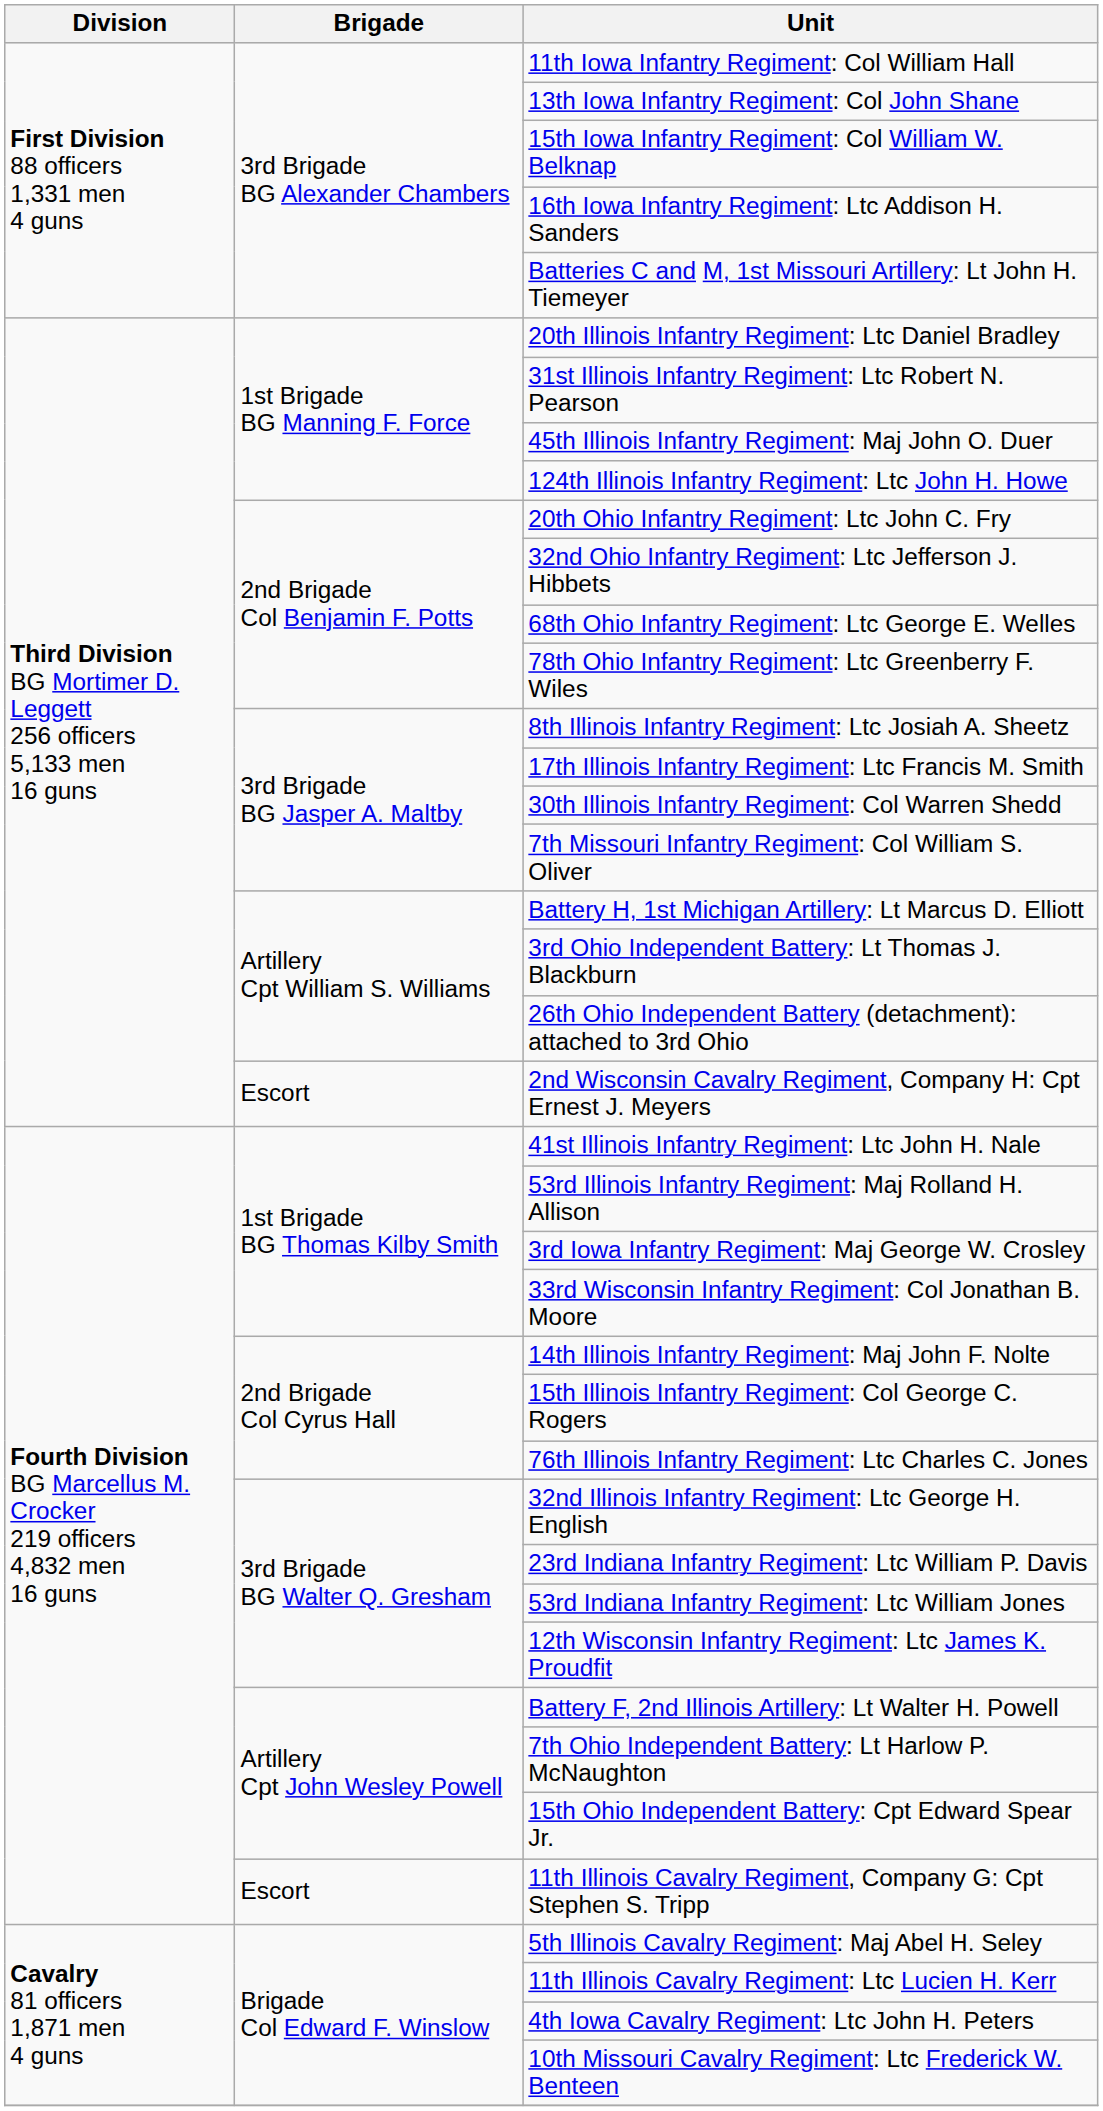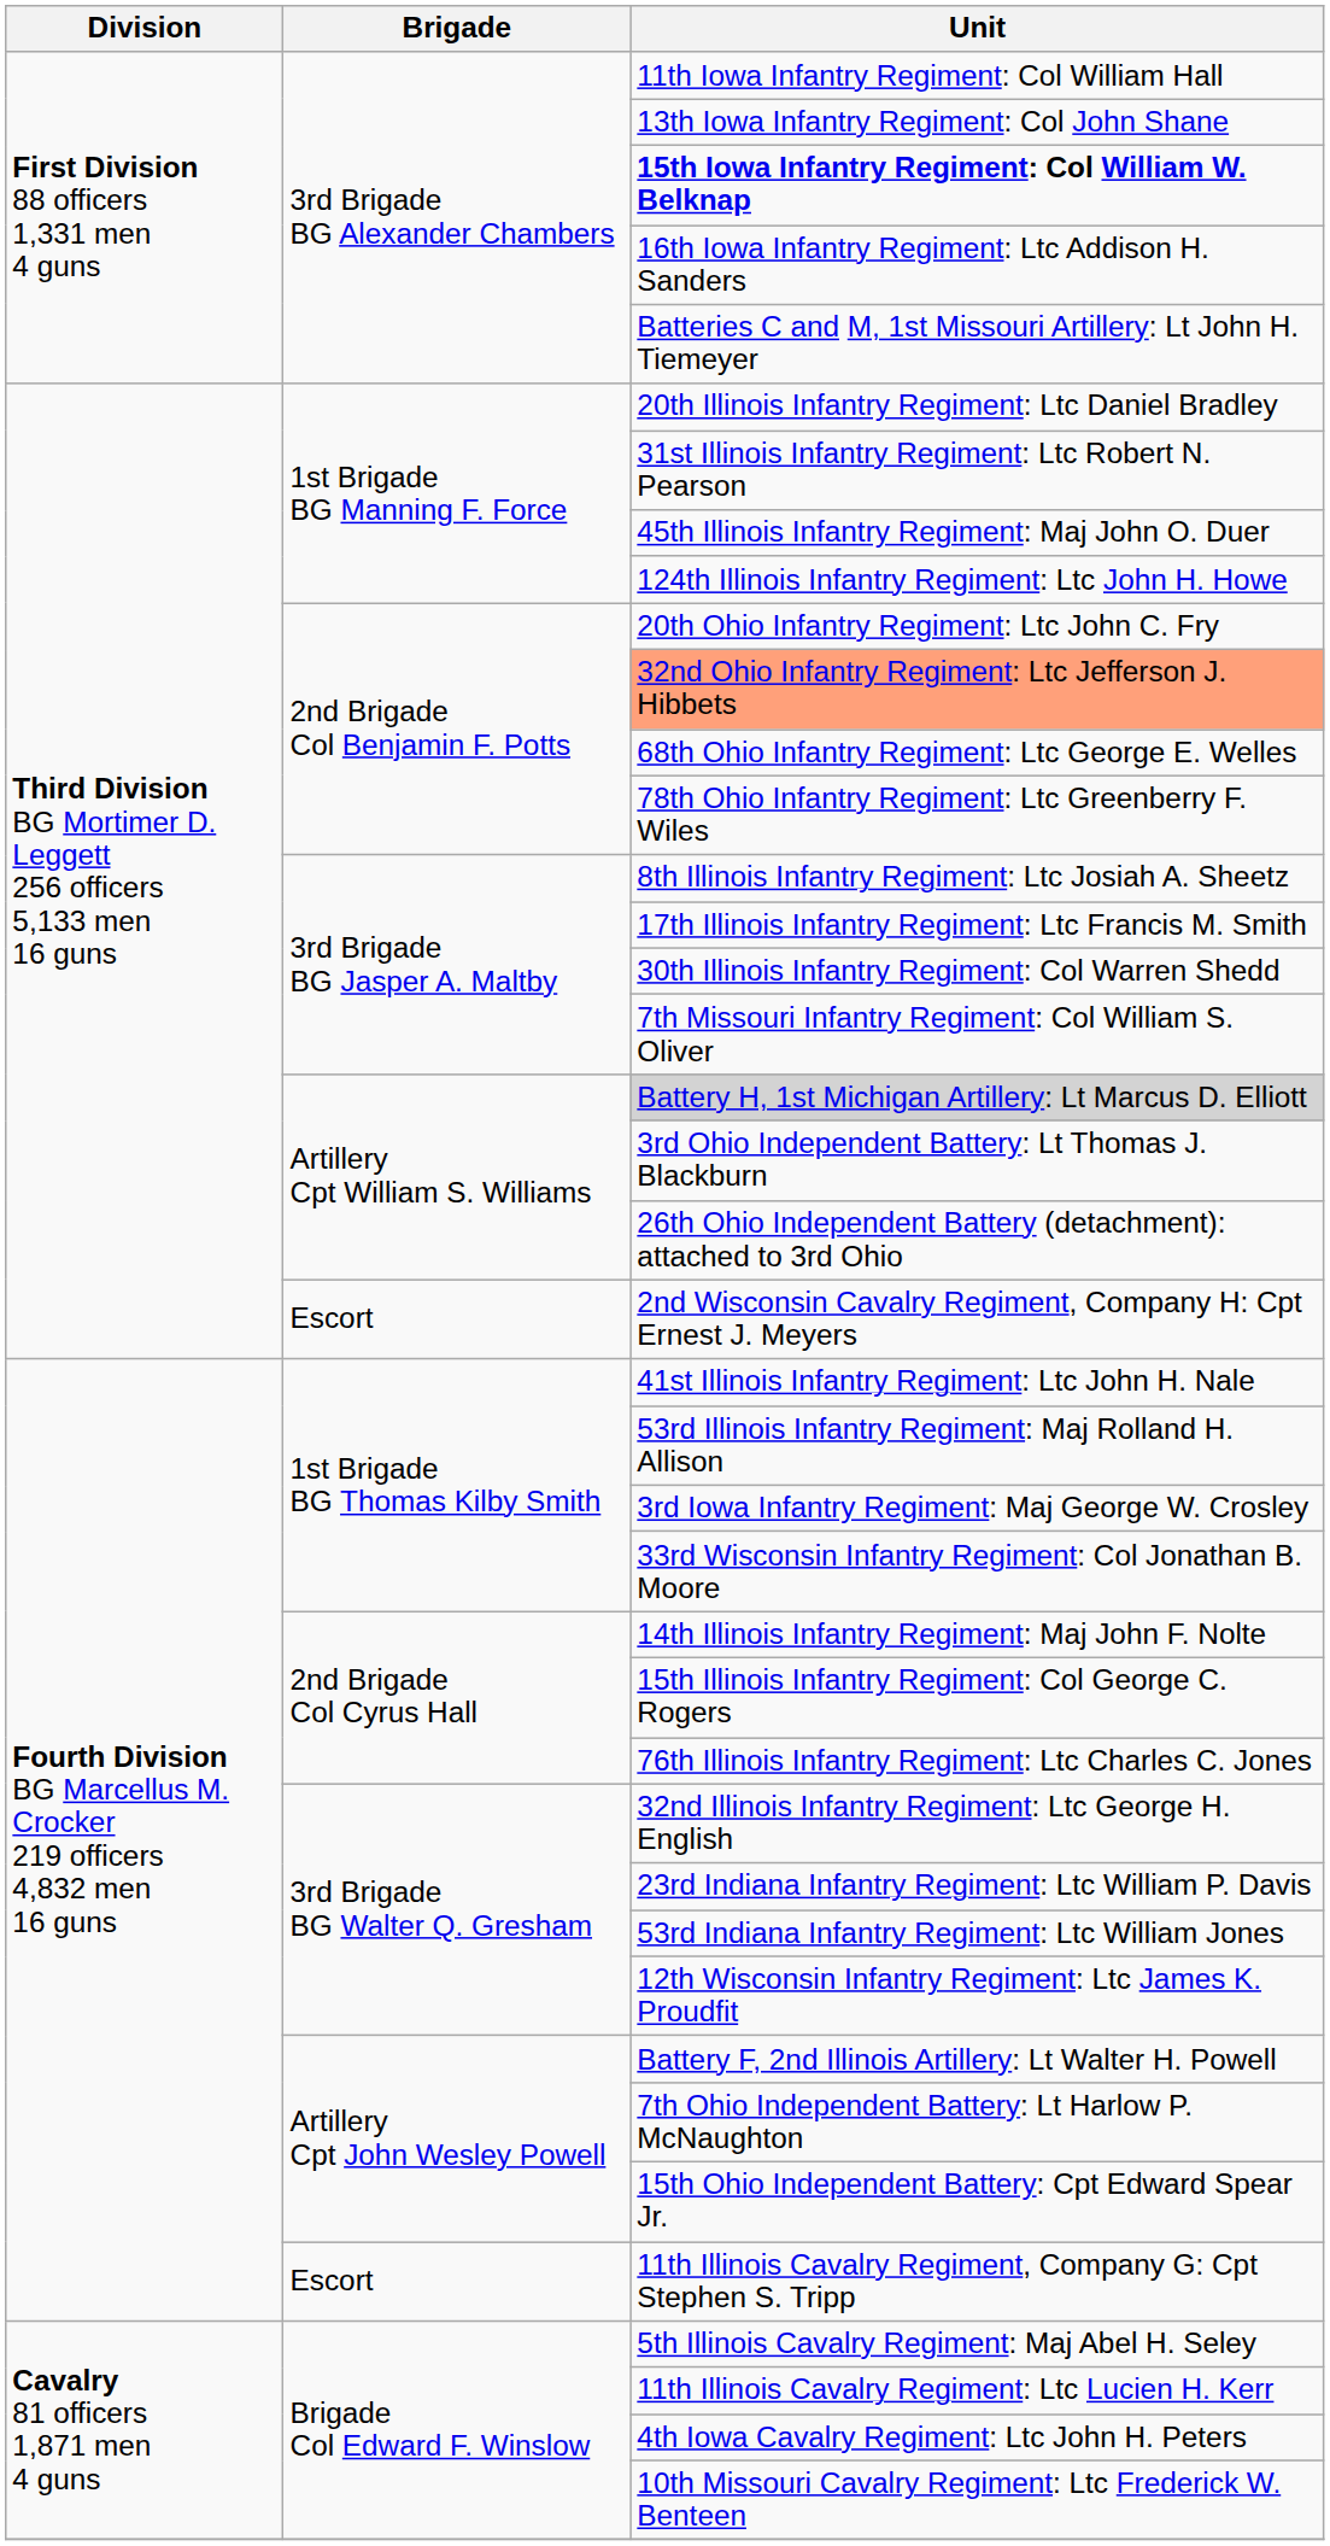15th Iowa Infantry Regiment: Col William W. Belknap | Unit: normal -> bold
32nd Ohio Infantry Regiment: Ltc Jefferson J. Hibbets | Unit: no background -> lightsalmon background
Battery H, 1st Michigan Artillery: Lt Marcus D. Elliott | Unit: no background -> lightgrey background
